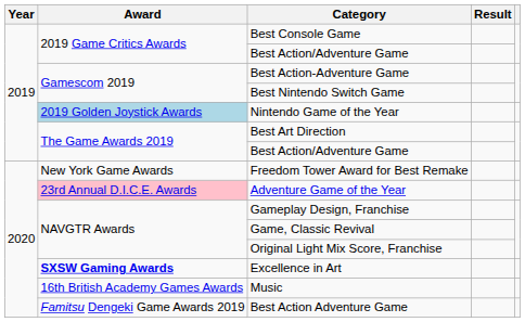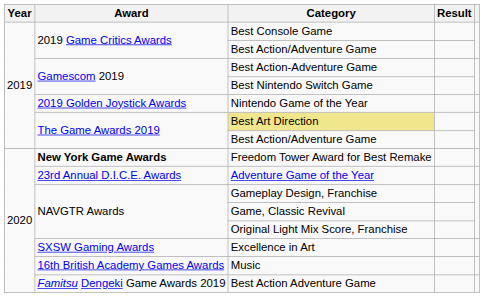Nintendo Game of the Year | Award: lightblue background -> no background
Best Art Direction | Category: no background -> khaki background
Freedom Tower Award for Best Remake | Award: normal -> bold
Adventure Game of the Year | Award: pink background -> no background
Excellence in Art | Award: bold -> normal
